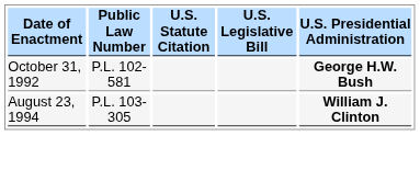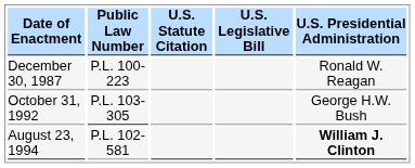+ row: December 30, 1987 | P.L. 100-223 | Ronald W. Reagan
October 31, 1992 | Public Law Number: P.L. 102-581 -> P.L. 103-305
October 31, 1992 | U.S. Presidential Administration: bold -> normal
August 23, 1994 | Public Law Number: P.L. 103-305 -> P.L. 102-581
